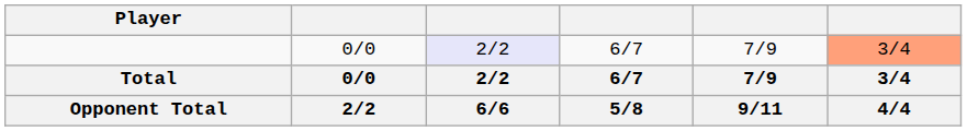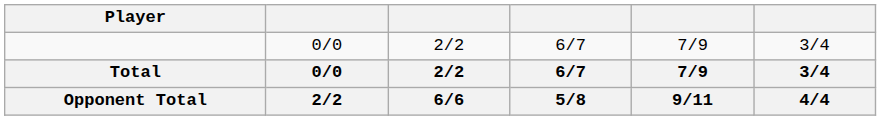row 2 | column 3: lavender background -> no background
row 2 | column 6: lightsalmon background -> no background
